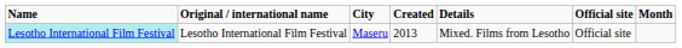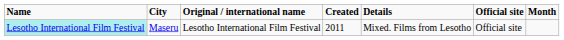columns swapped: Original / international name <-> City
row 2 | Created: 2013 -> 2011
